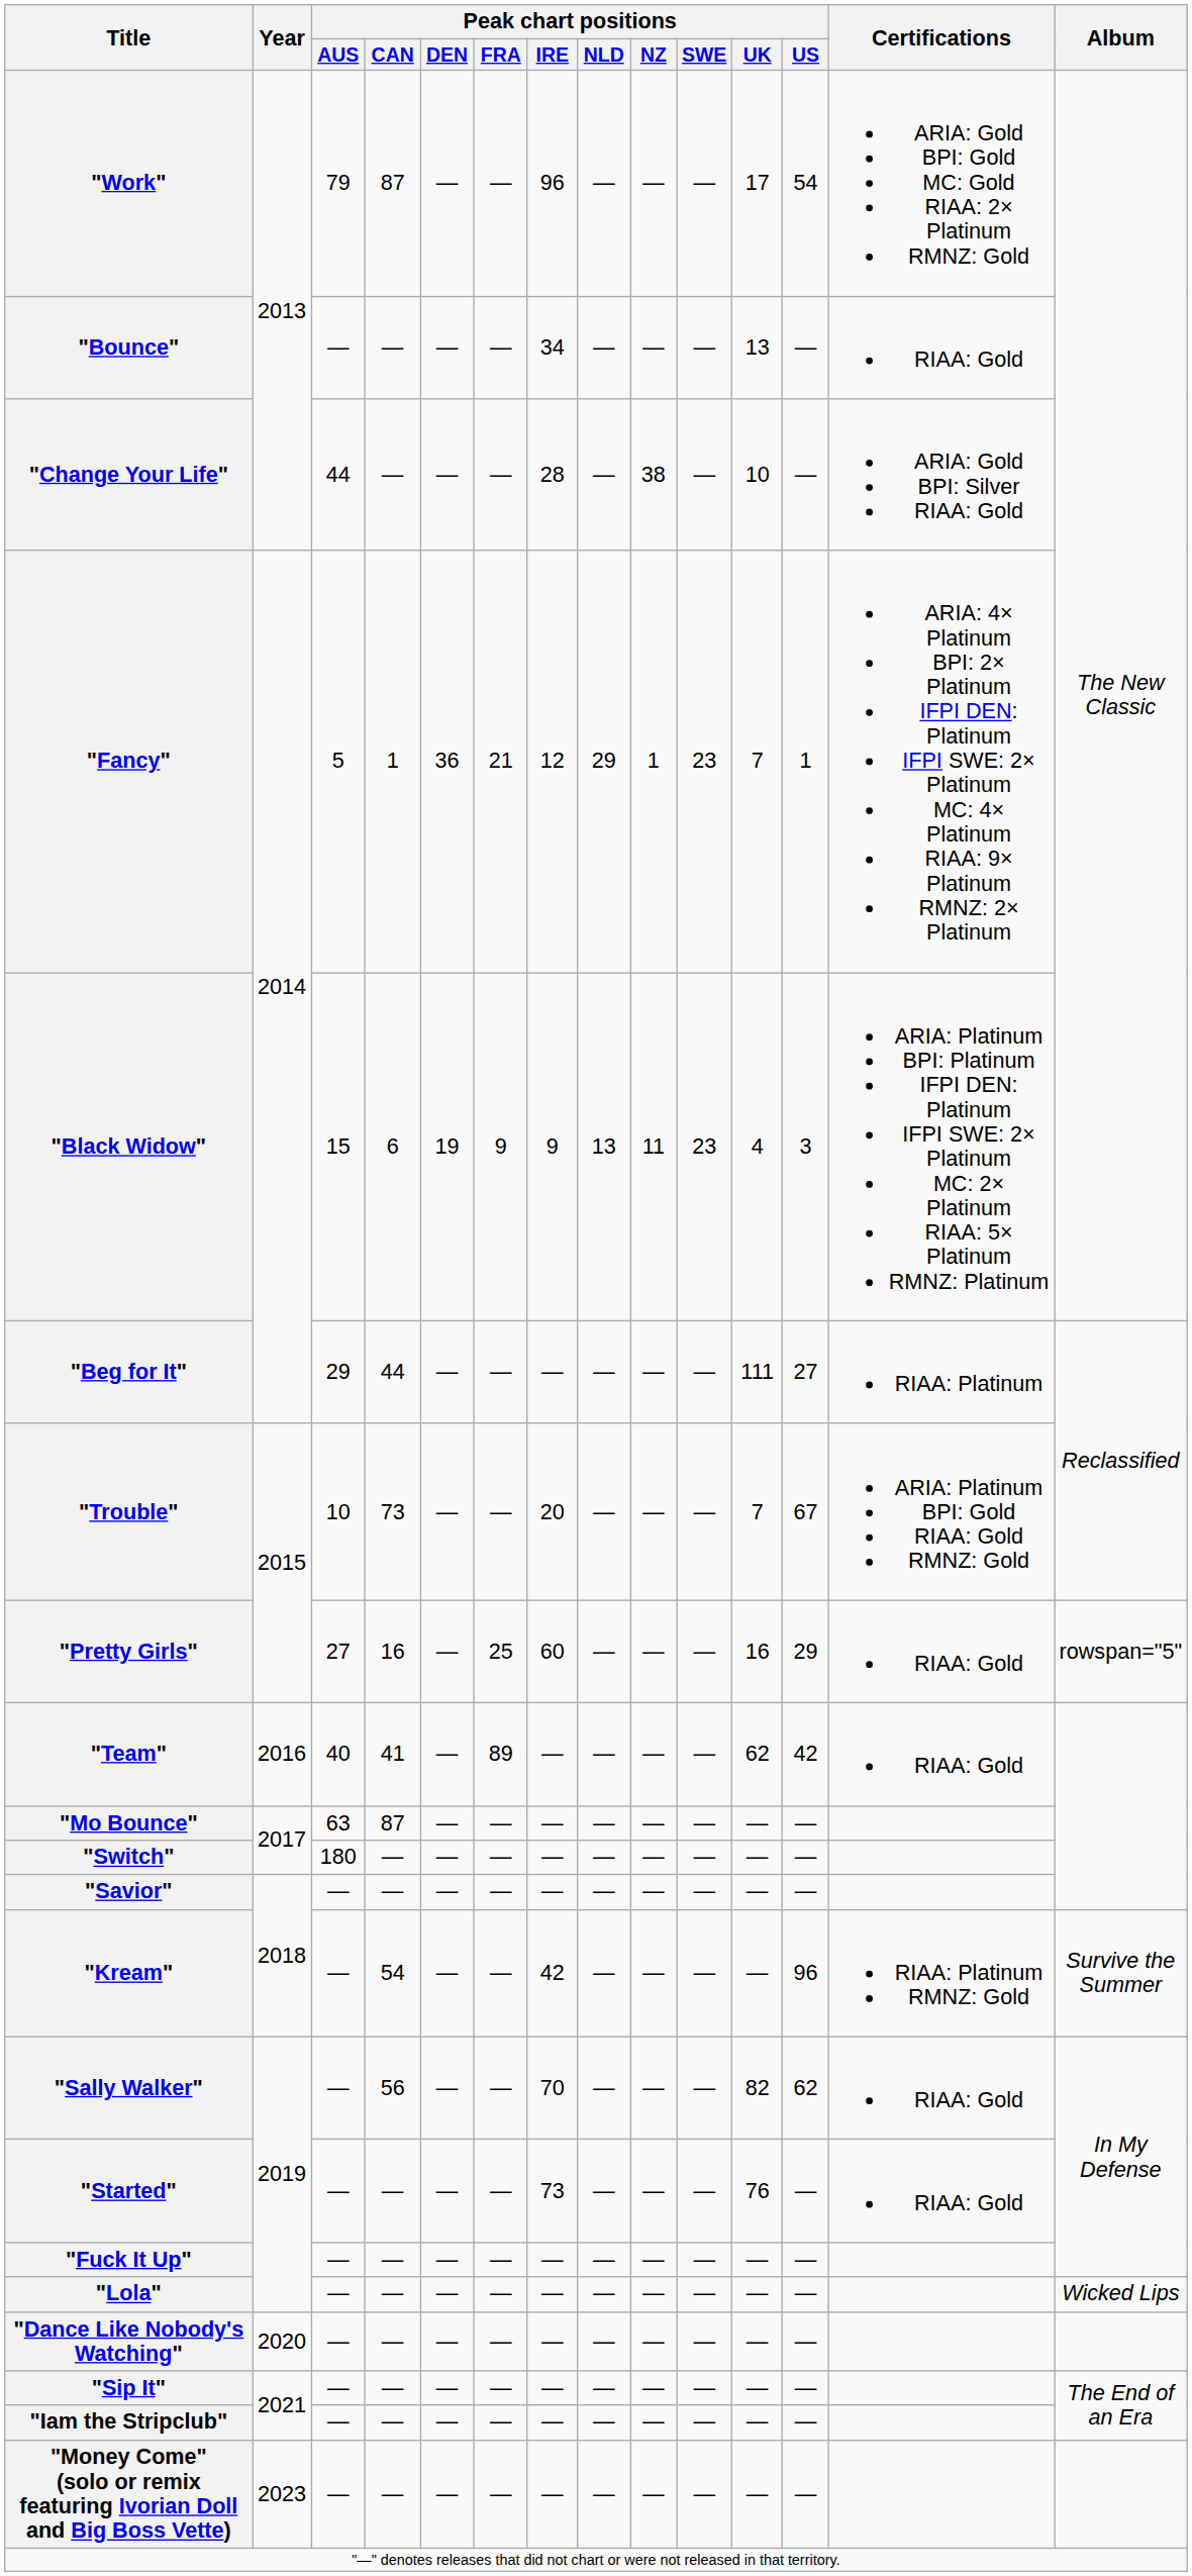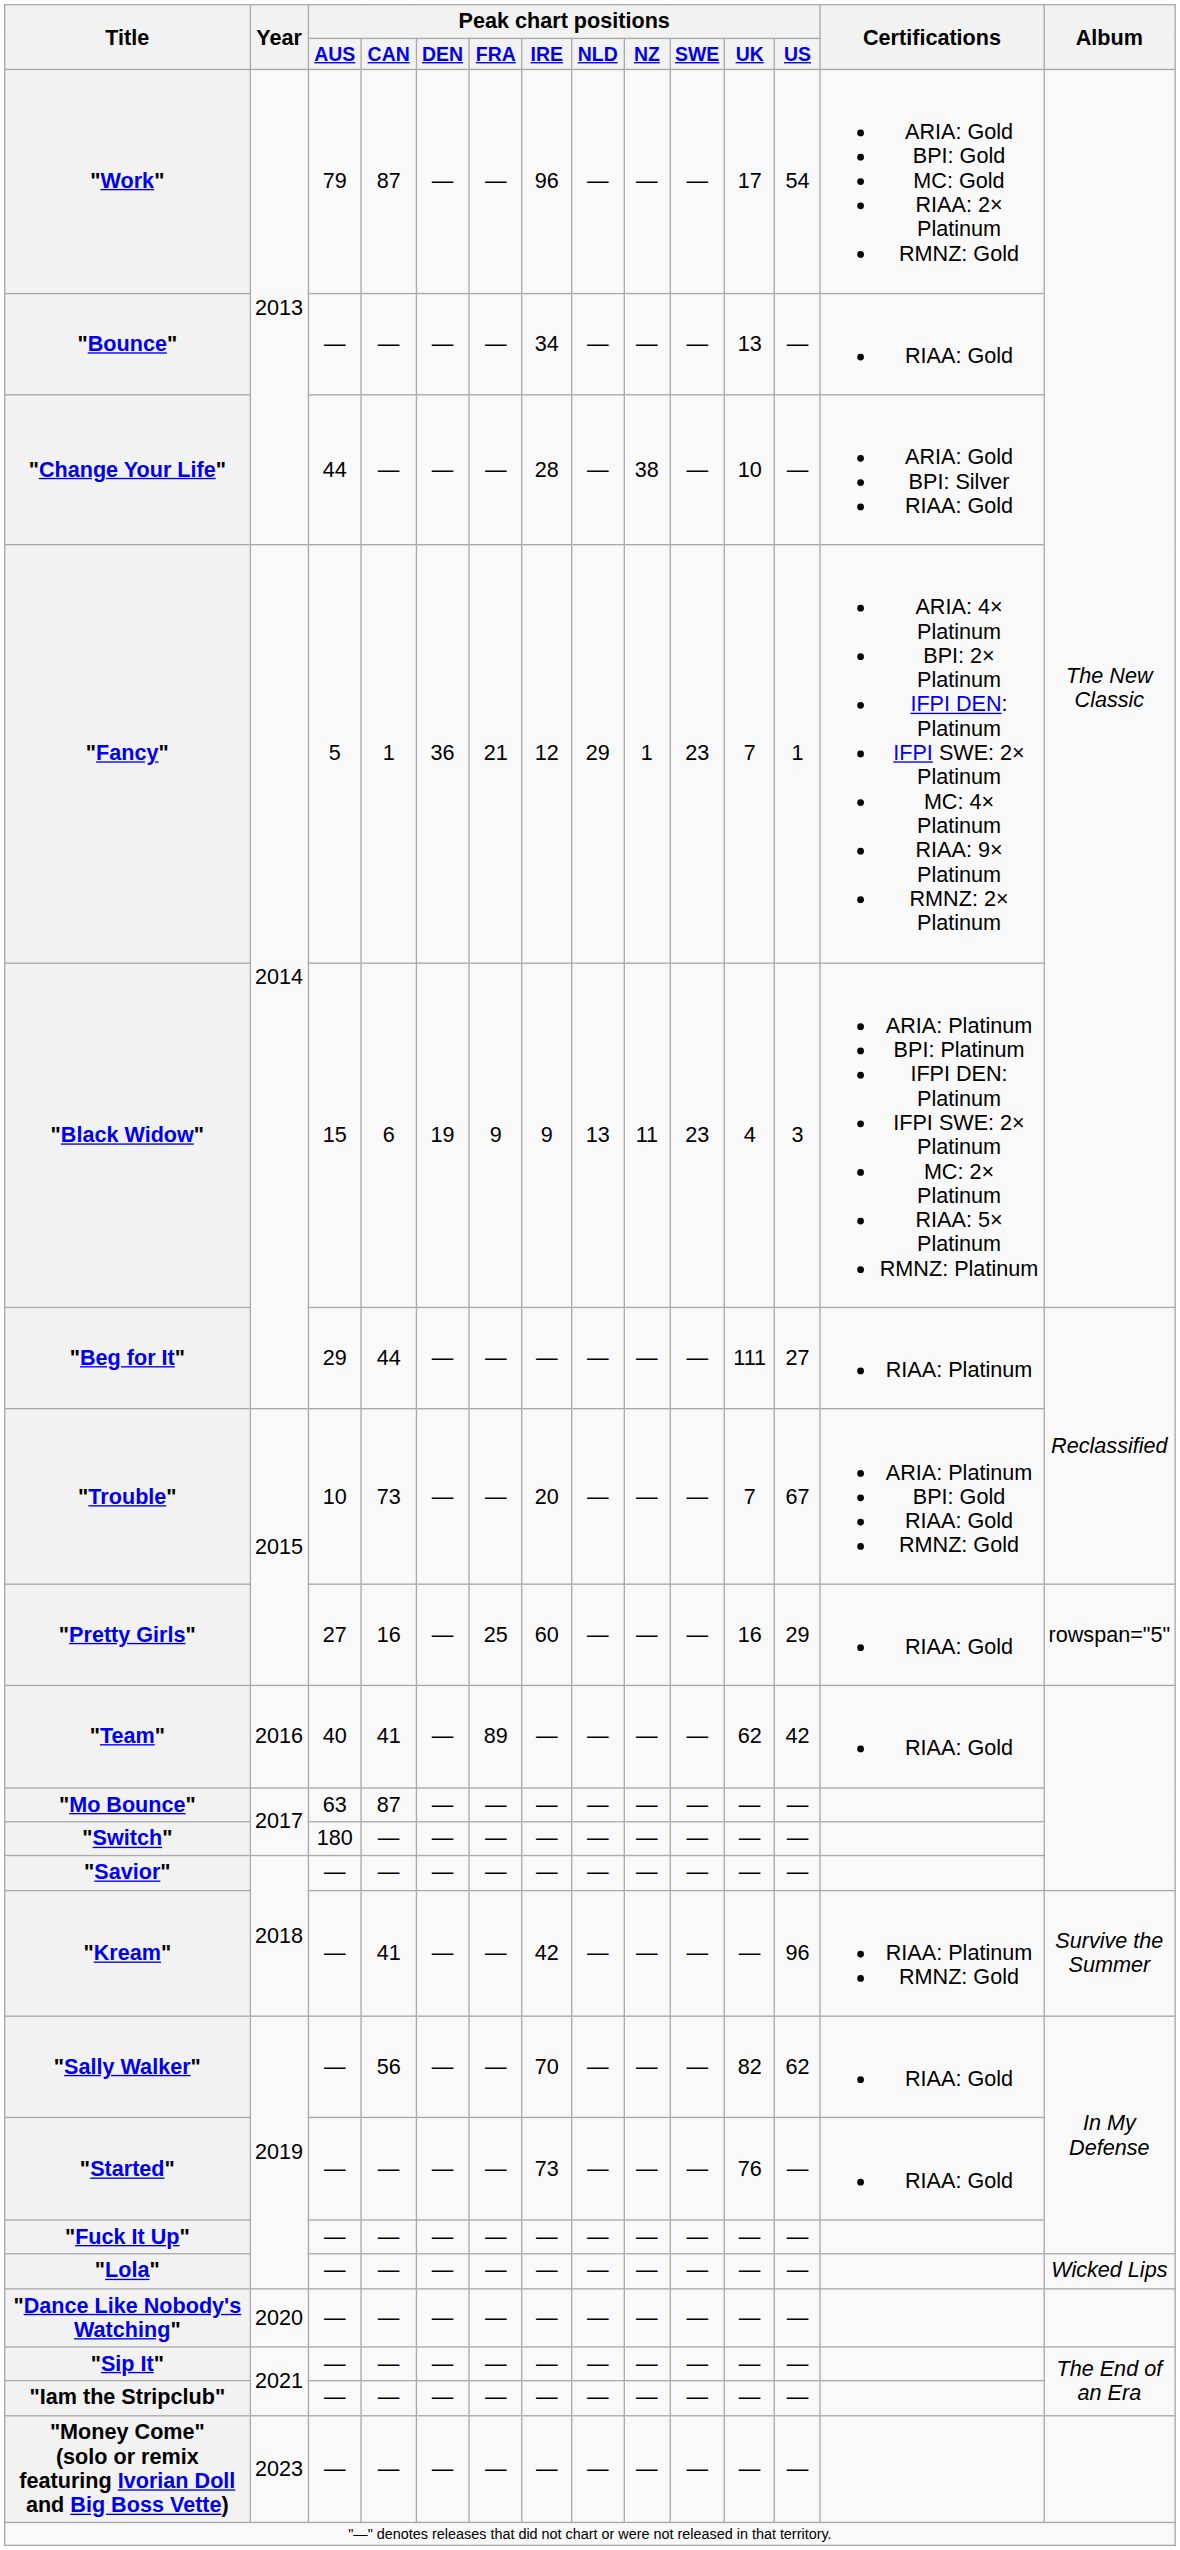"Kream" | Peak chart positions / CAN: 54 -> 41
